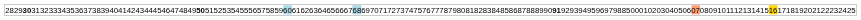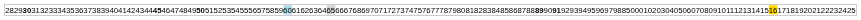28 | column 18: normal -> bold
28 | column 38: no background -> lightgrey background
28 | column 41: lightblue background -> no background
28 | column 62: normal -> bold
28 | column 80: lightsalmon background -> no background
